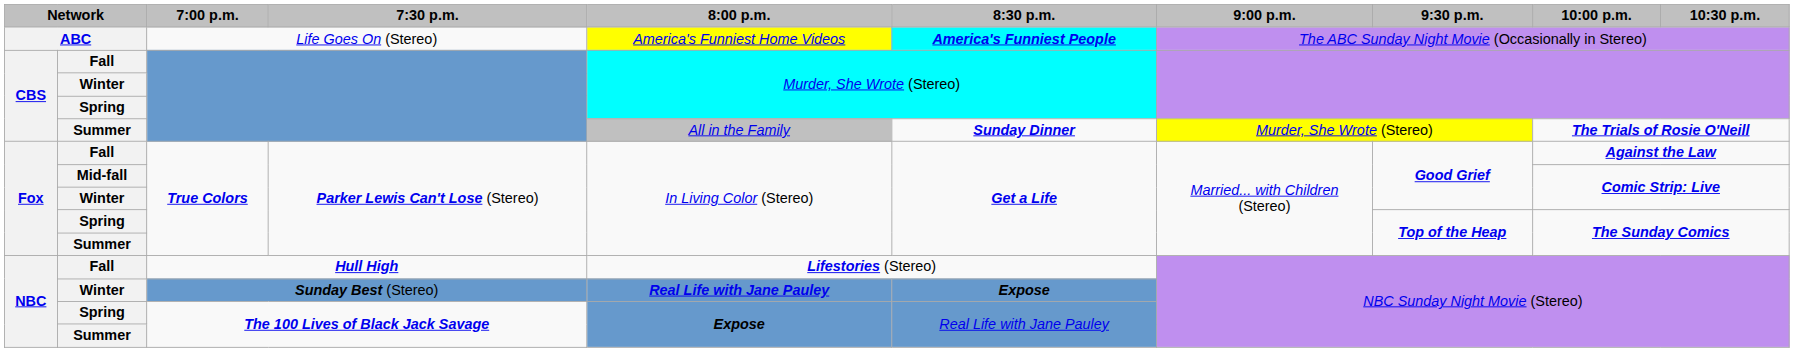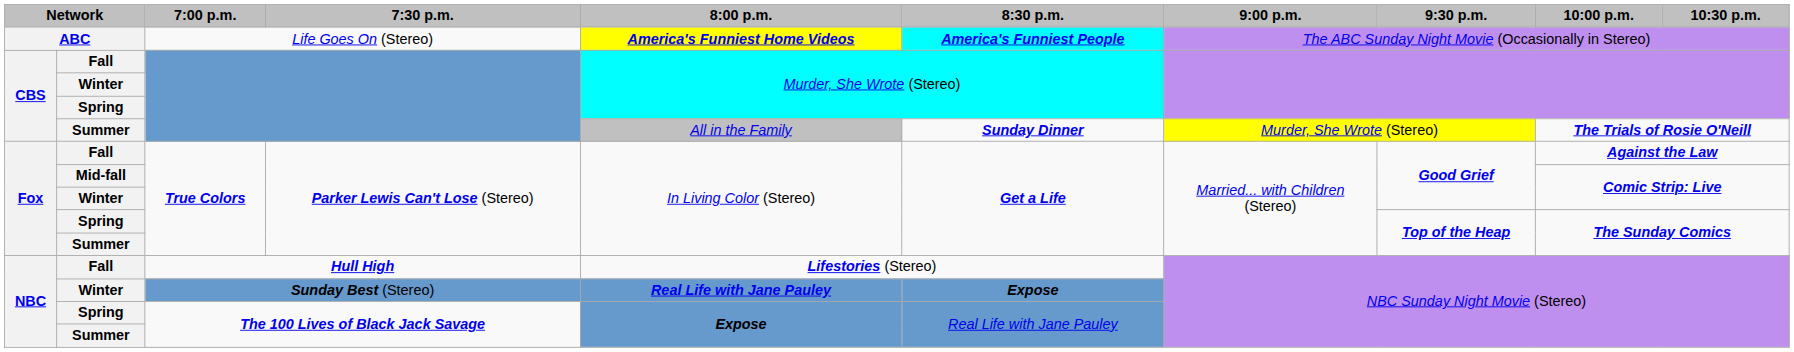ABC | 8:00 p.m.: normal -> bold
